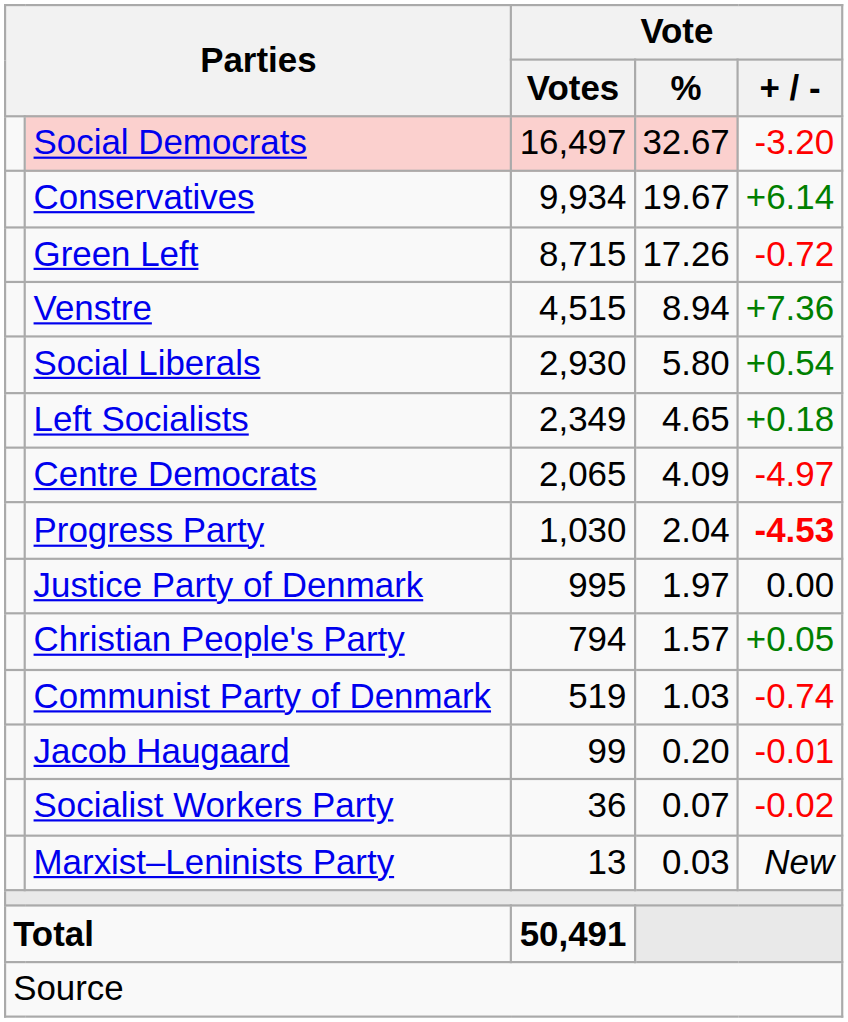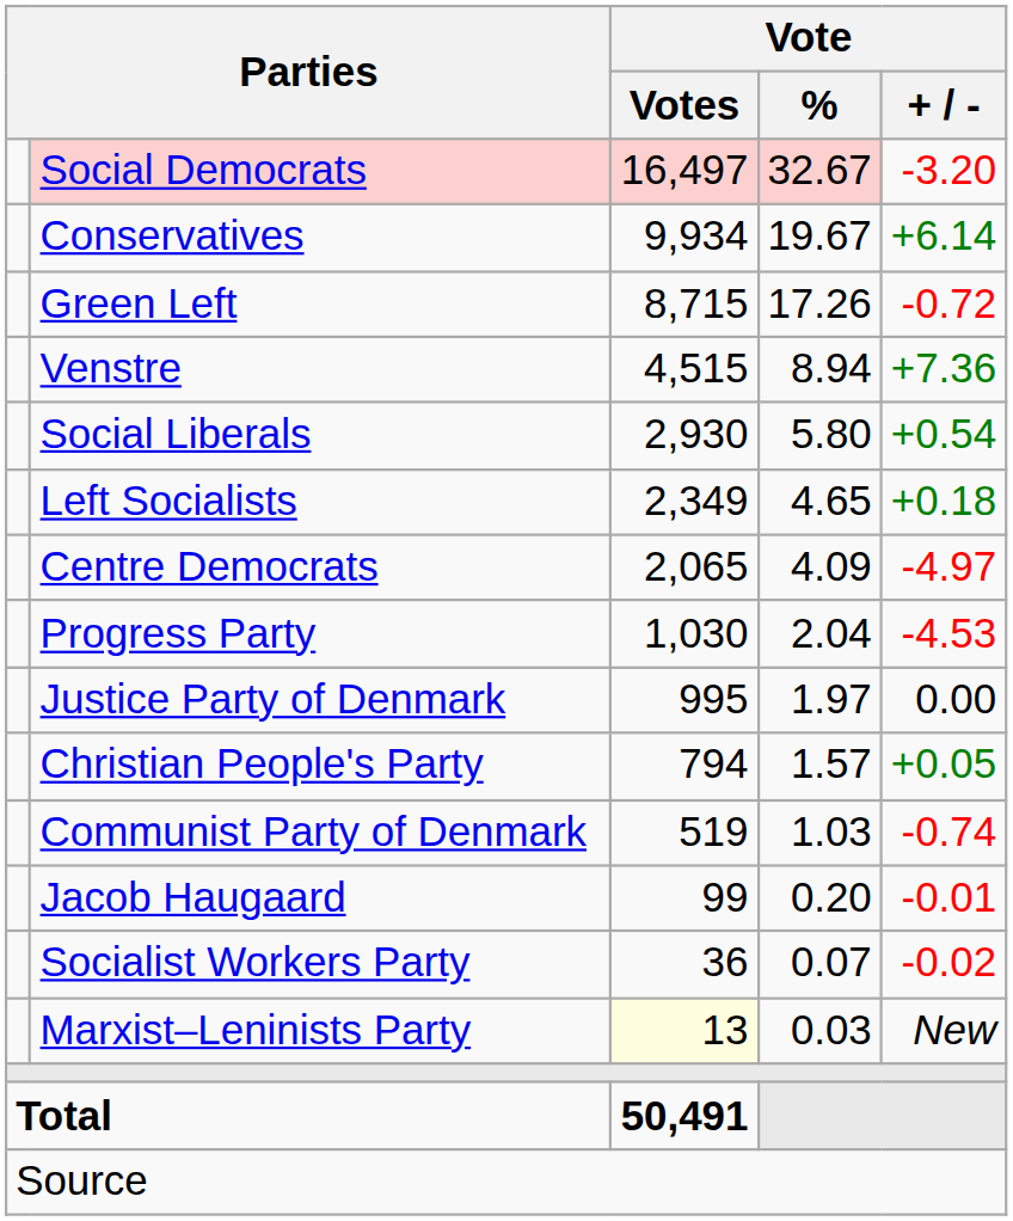Progress Party | Vote / + / -: bold -> normal
Marxist–Leninists Party | Vote / Votes: no background -> lightyellow background
